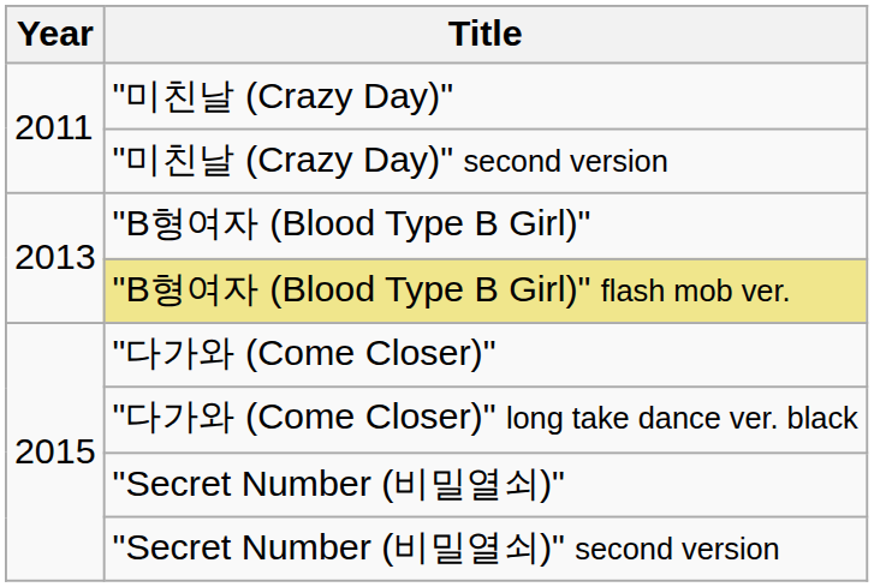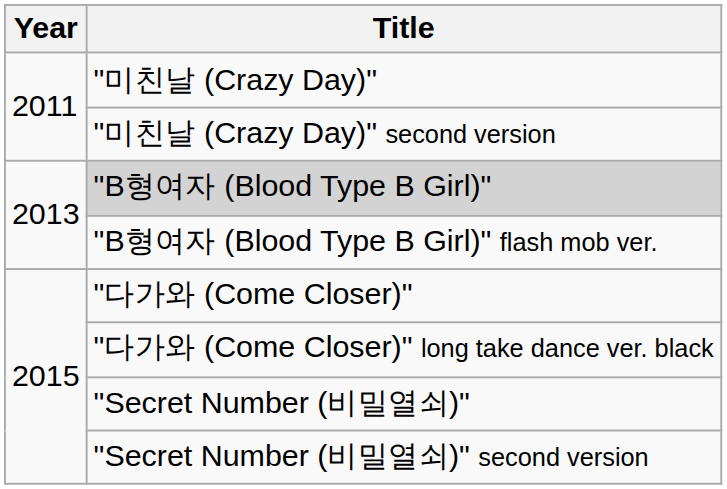"B형여자 (Blood Type B Girl)" | Title: no background -> lightgrey background
"B형여자 (Blood Type B Girl)" flash mob ver. | Title: khaki background -> no background
